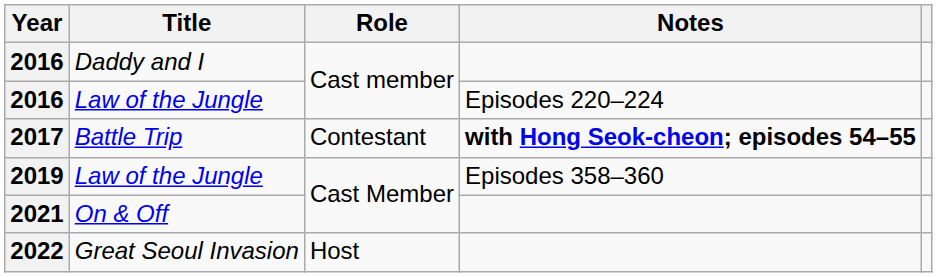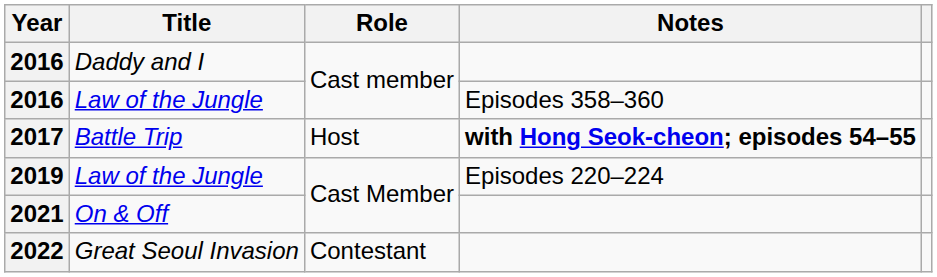2016 / Law of the Jungle | Notes: Episodes 220–224 -> Episodes 358–360
2017 | Role: Contestant -> Host
2019 | Notes: Episodes 358–360 -> Episodes 220–224
2022 | Role: Host -> Contestant
